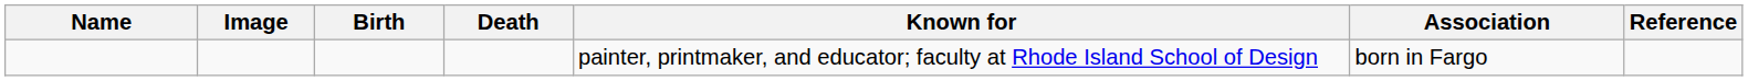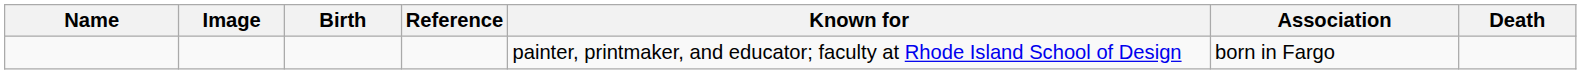columns swapped: Death <-> Reference
